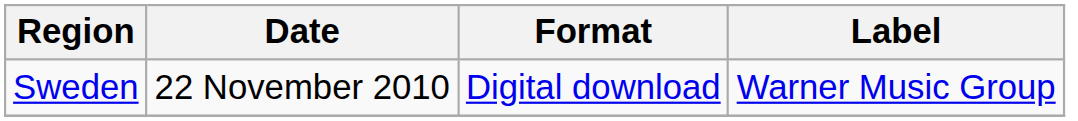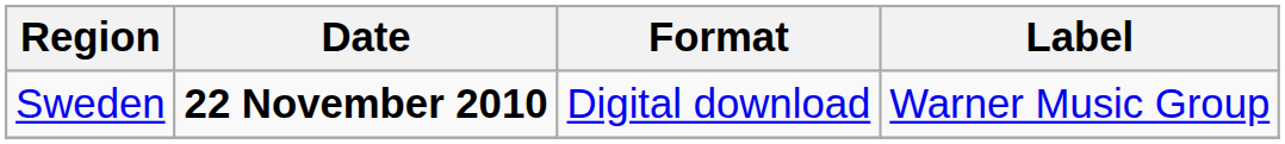Sweden | Date: normal -> bold
